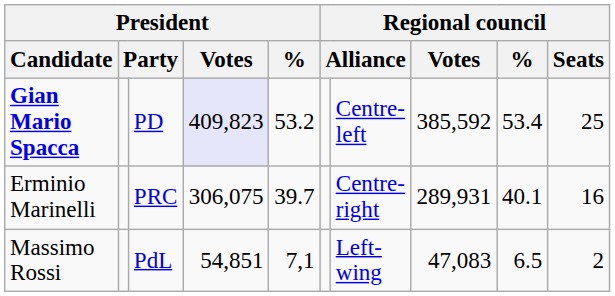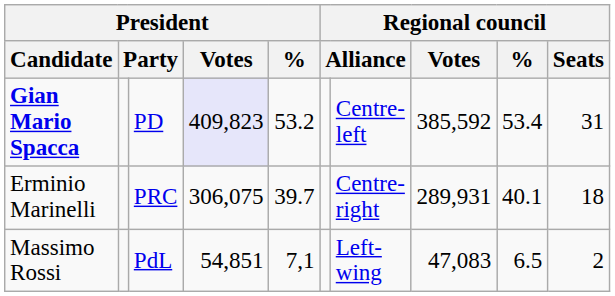Gian Mario Spacca | Regional council / Seats: 25 -> 31
Erminio Marinelli | Regional council / Seats: 16 -> 18
